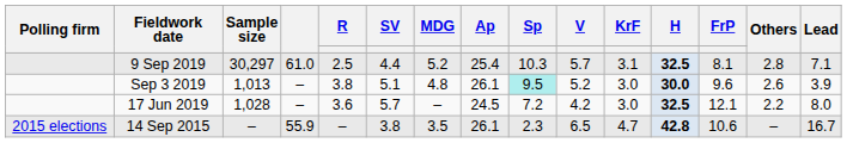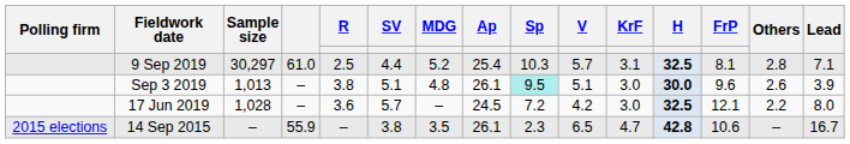Sep 3 2019 | V: 5.2 -> 5.1
